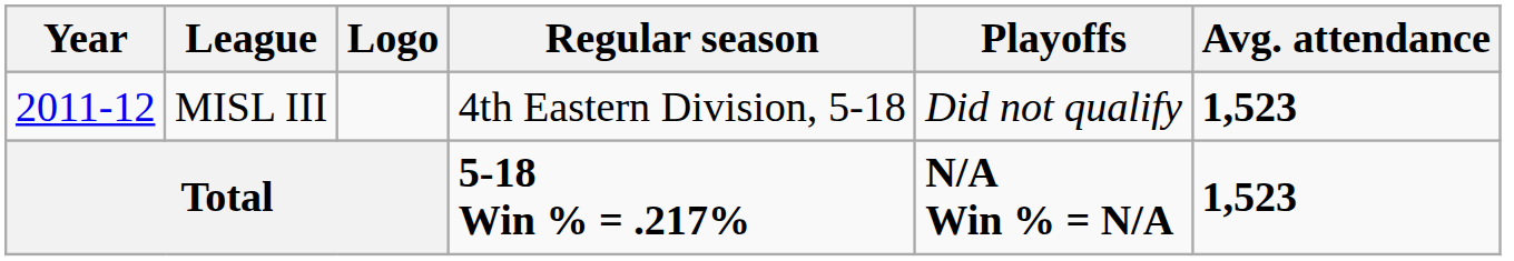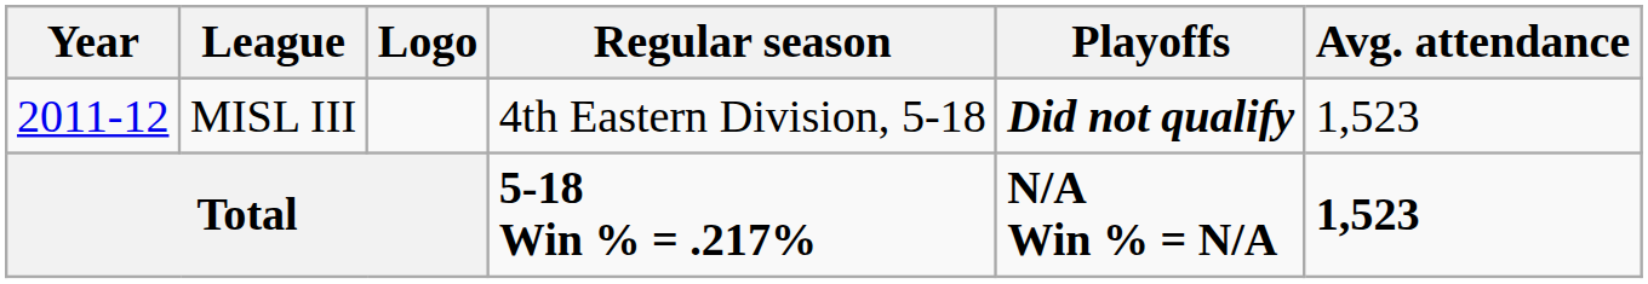2011-12 | Playoffs: normal -> bold
2011-12 | Avg. attendance: bold -> normal
